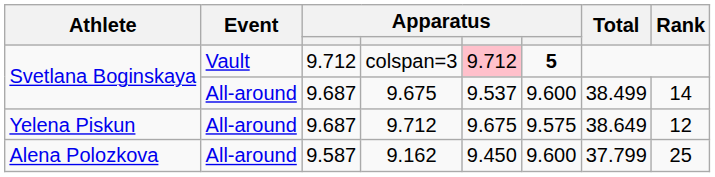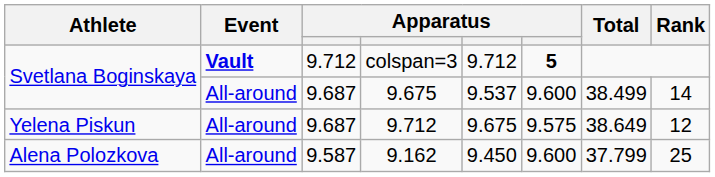colspan=3 | Event: normal -> bold
colspan=3 | column 5: pink background -> no background
